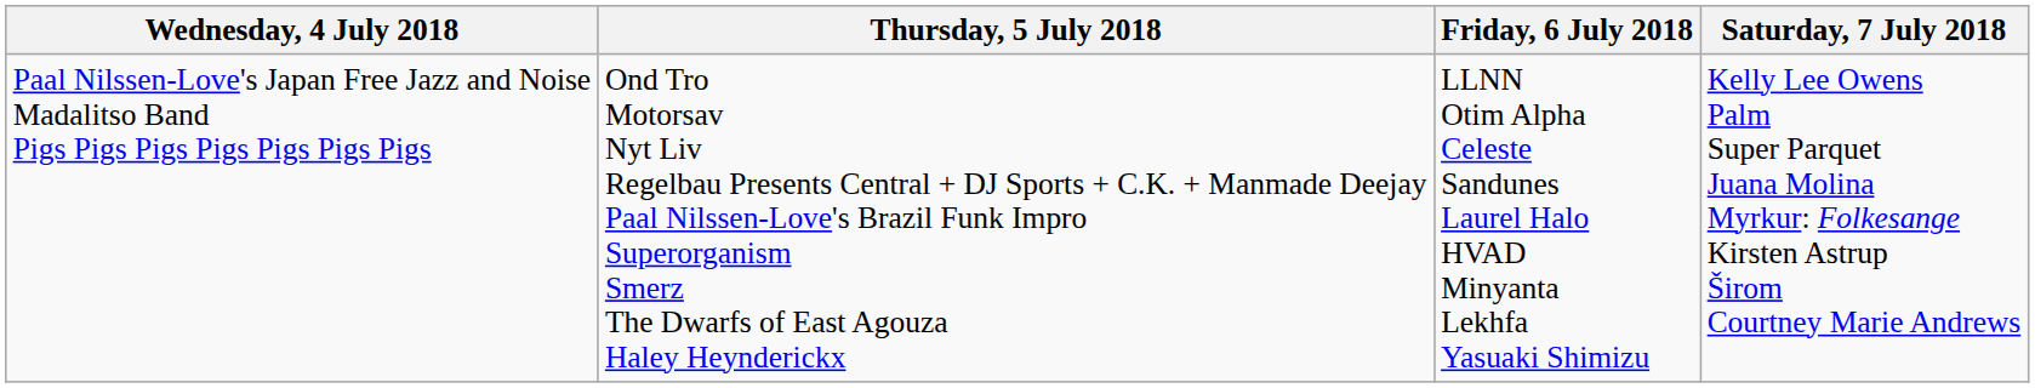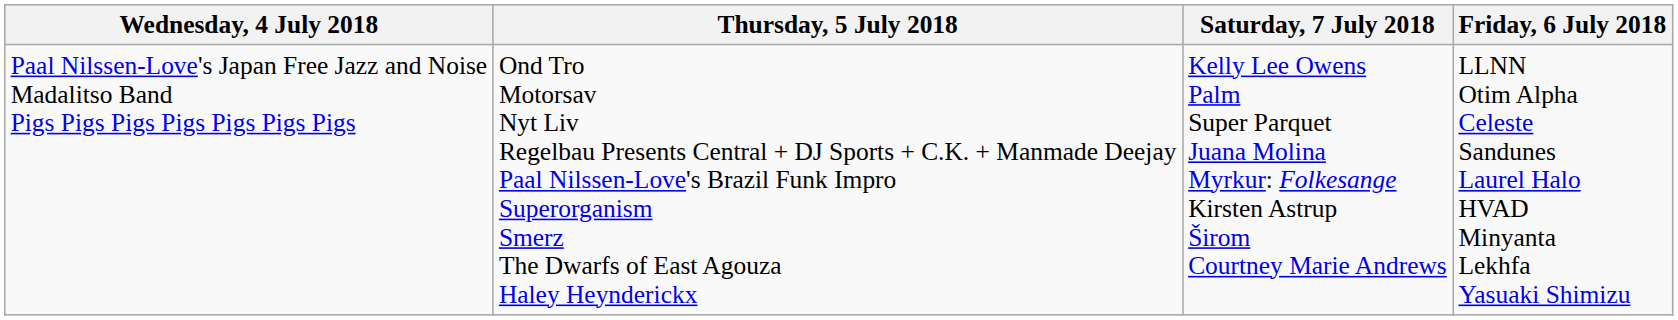columns swapped: Friday, 6 July 2018 <-> Saturday, 7 July 2018
